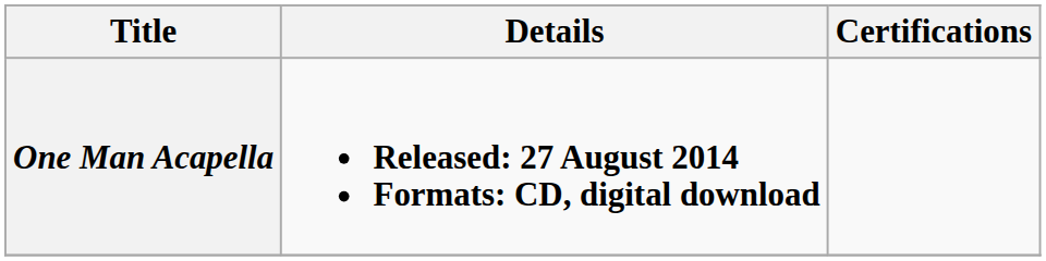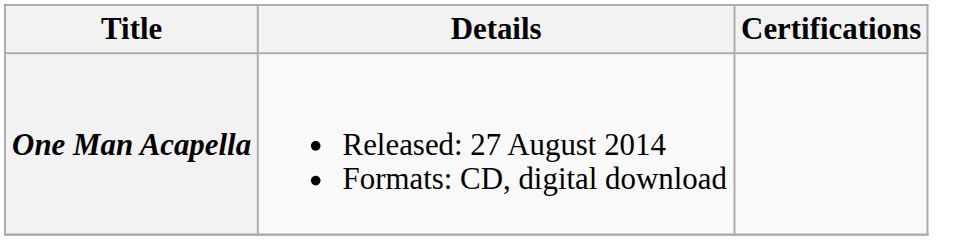One Man Acapella | Details: bold -> normal
